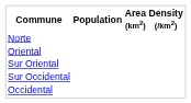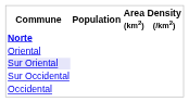Norte | Commune: normal -> bold
Sur Oriental | Commune: no background -> lavender background
